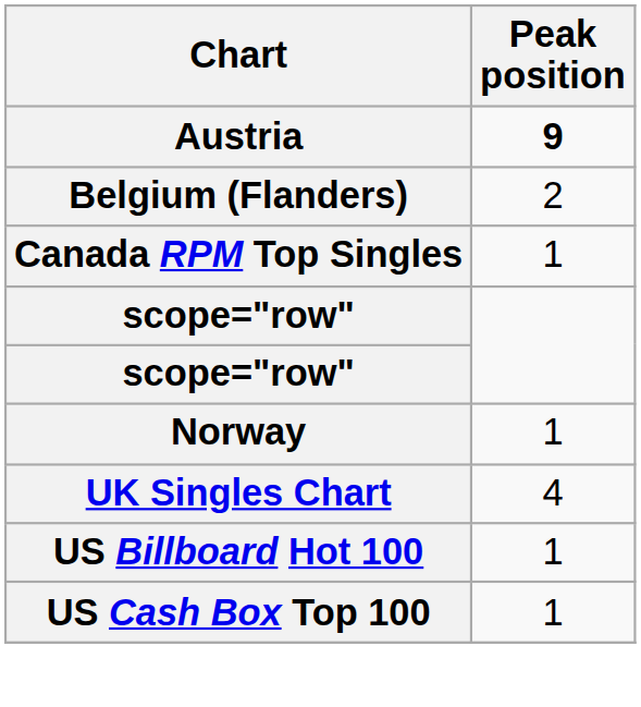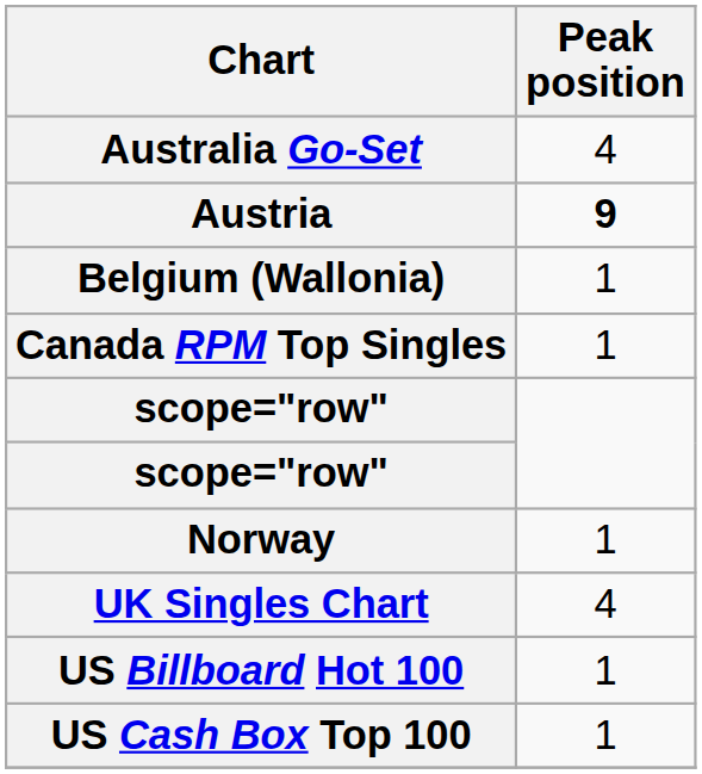+ row: Australia Go-Set | 4
- row: Belgium (Flanders) | 2
+ row: Belgium (Wallonia) | 1
